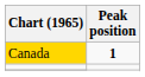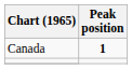row 2 | Chart (1965): gold background -> no background
